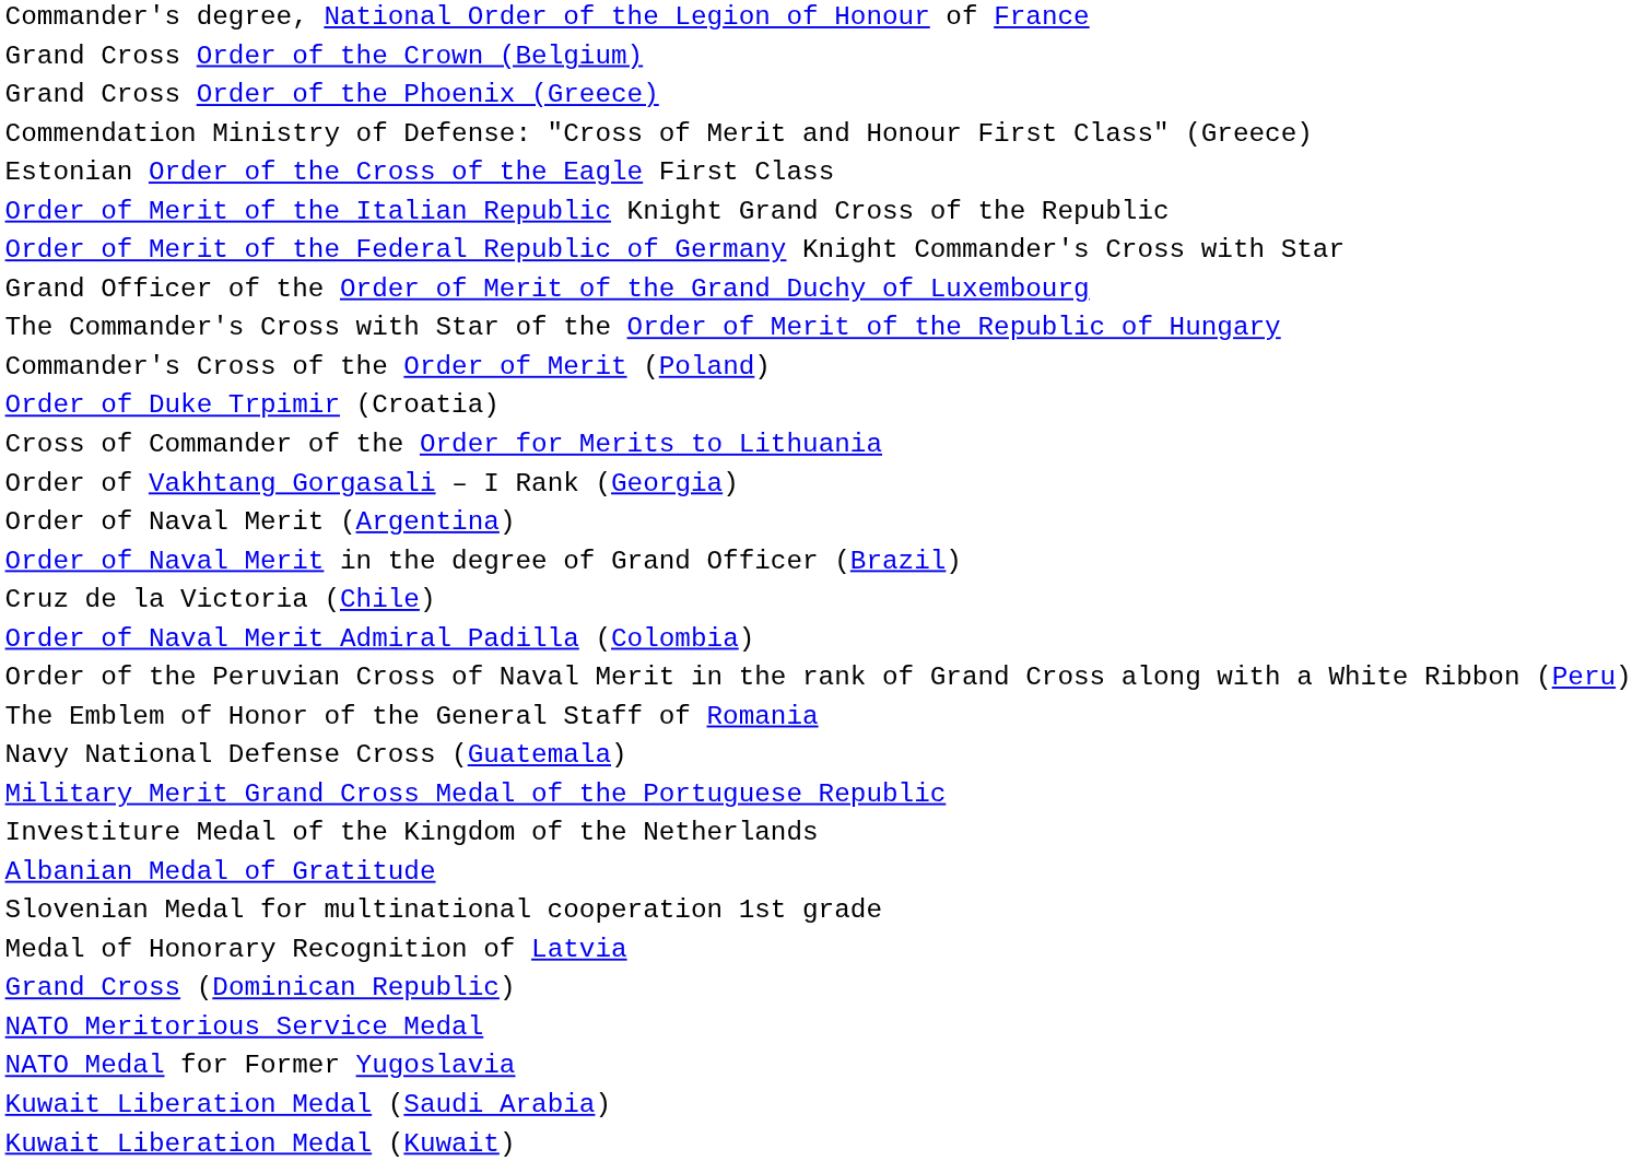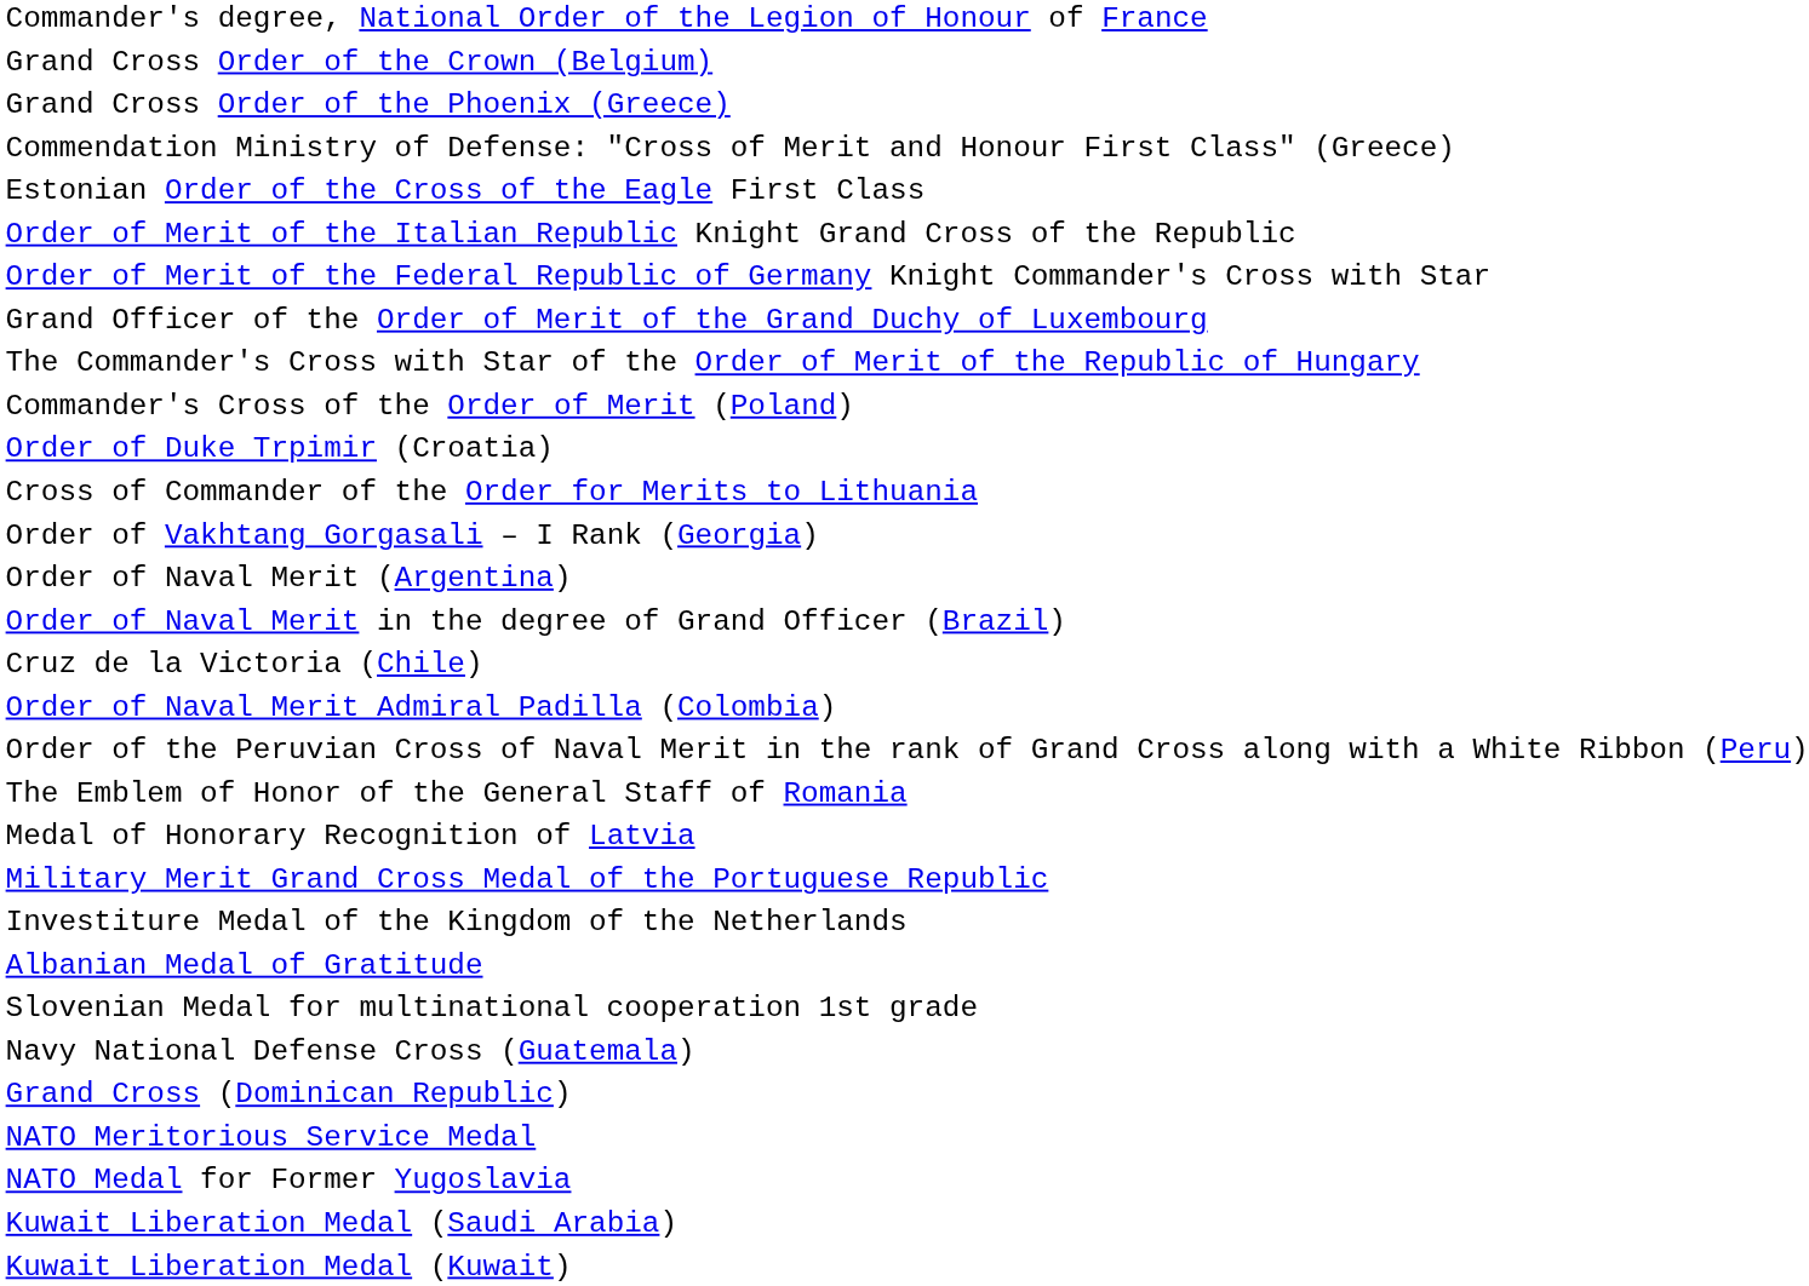row 20 | column 1: Navy National Defense Cross (Guatemala) -> Medal of Honorary Recognition of Latvia
row 25 | column 1: Medal of Honorary Recognition of Latvia -> Navy National Defense Cross (Guatemala)
